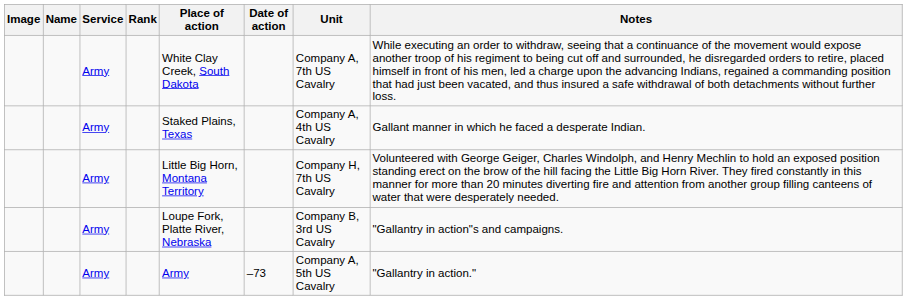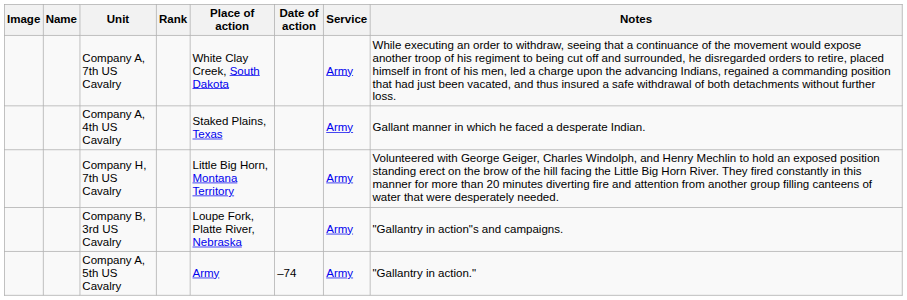columns swapped: Service <-> Unit
row 6 | Date of action: –73 -> –74
